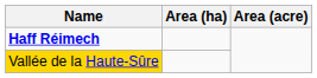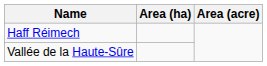Haff Réimech | Name: bold -> normal
Vallée de la Haute-Sûre | Name: gold background -> no background
